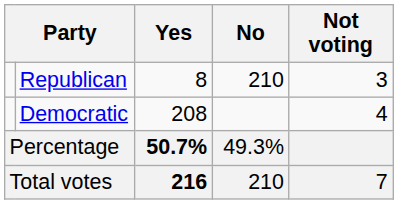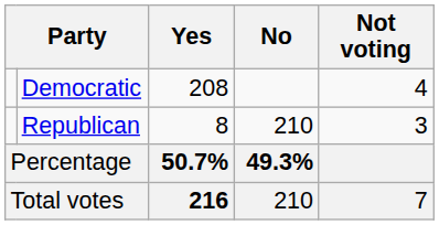rows swapped: Republican <-> Democratic
Percentage | No: normal -> bold
